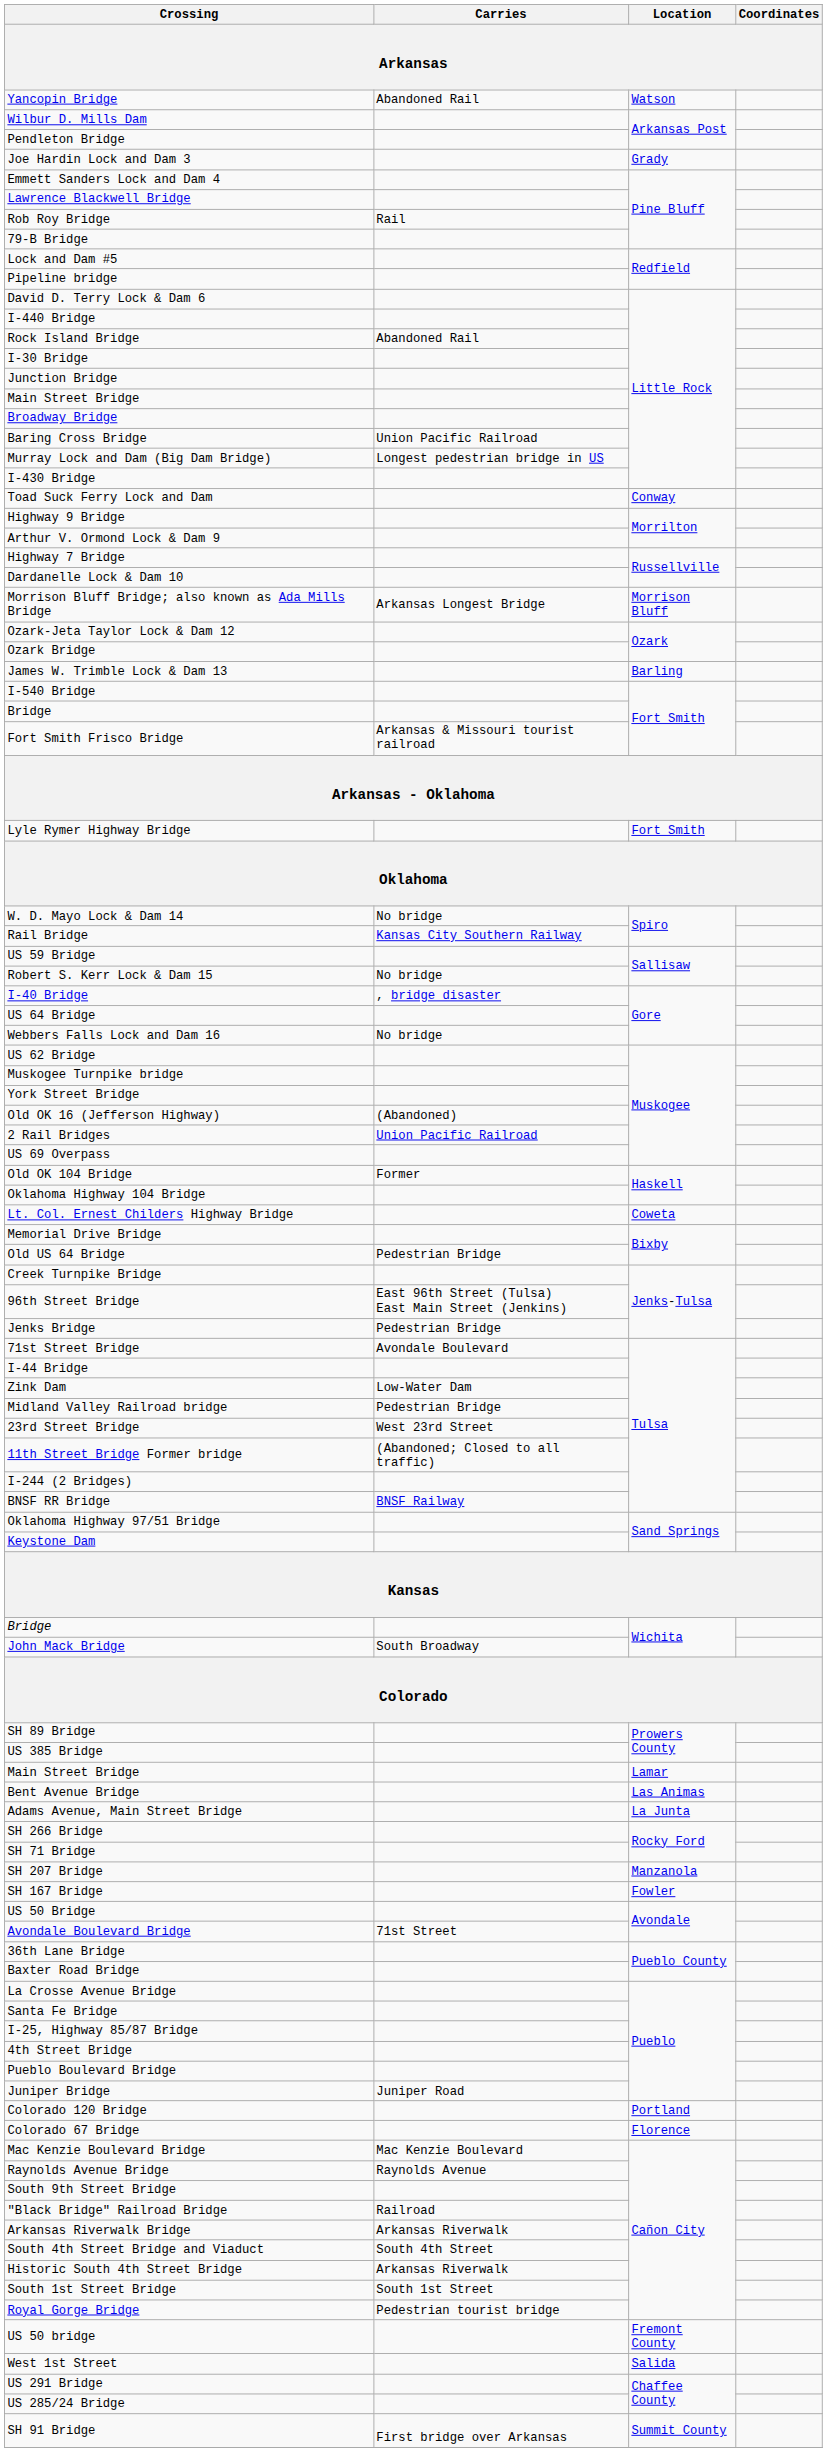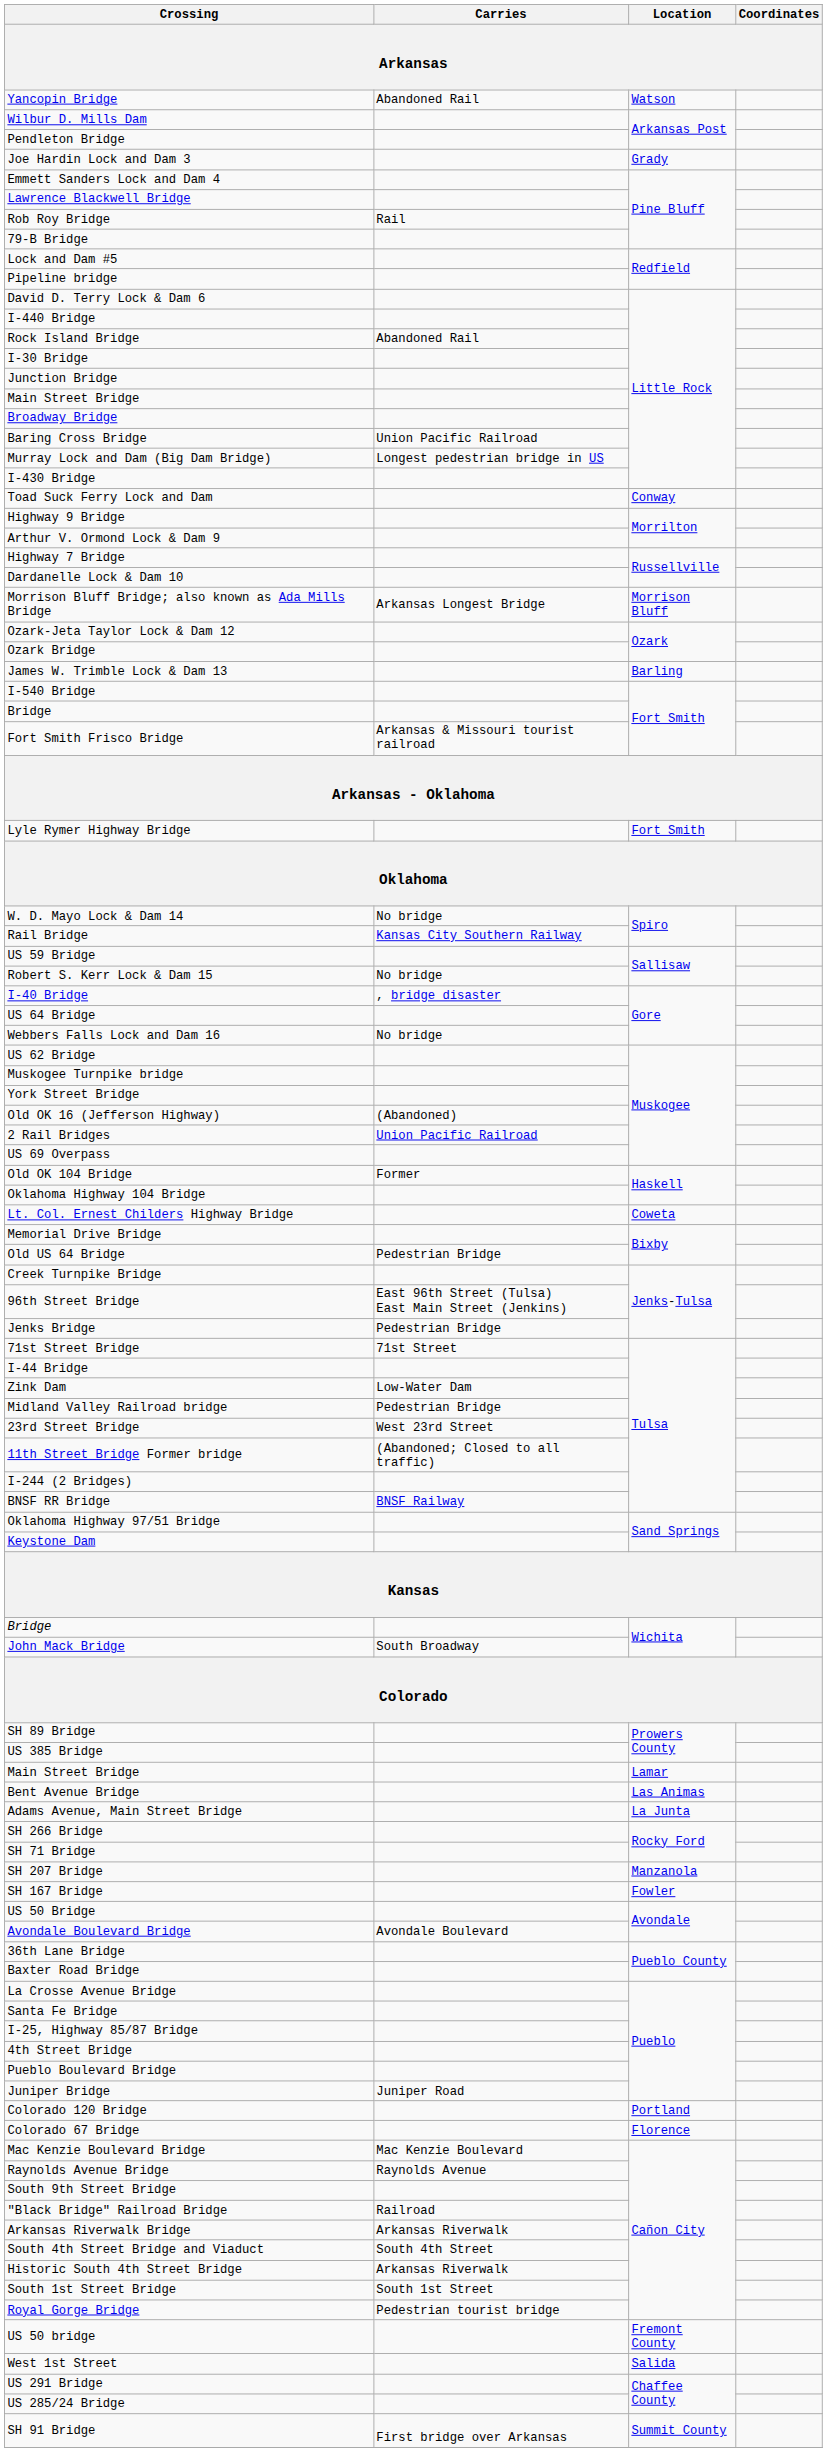71st Street Bridge | Carries: Avondale Boulevard -> 71st Street
Avondale Boulevard Bridge | Carries: 71st Street -> Avondale Boulevard
